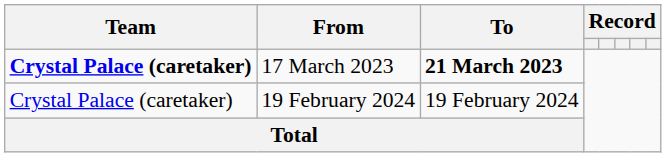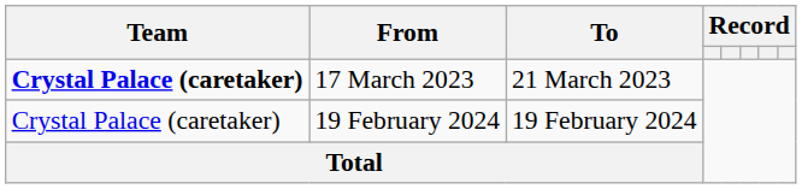17 March 2023 | To: bold -> normal
